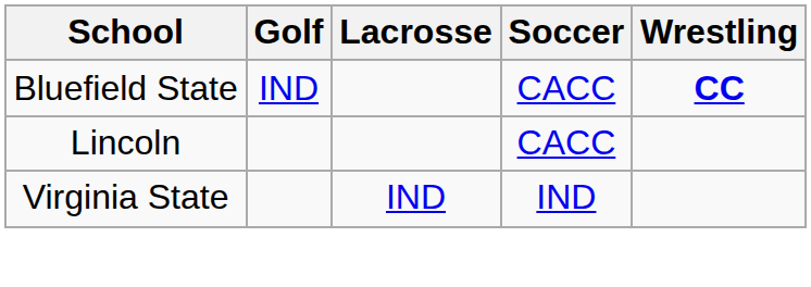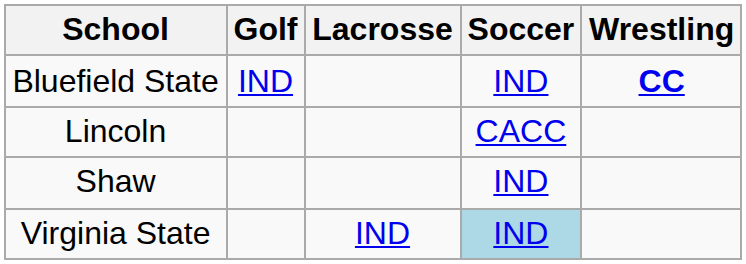Bluefield State | Soccer: CACC -> IND
+ row: Shaw | IND
Virginia State | Soccer: no background -> lightblue background
